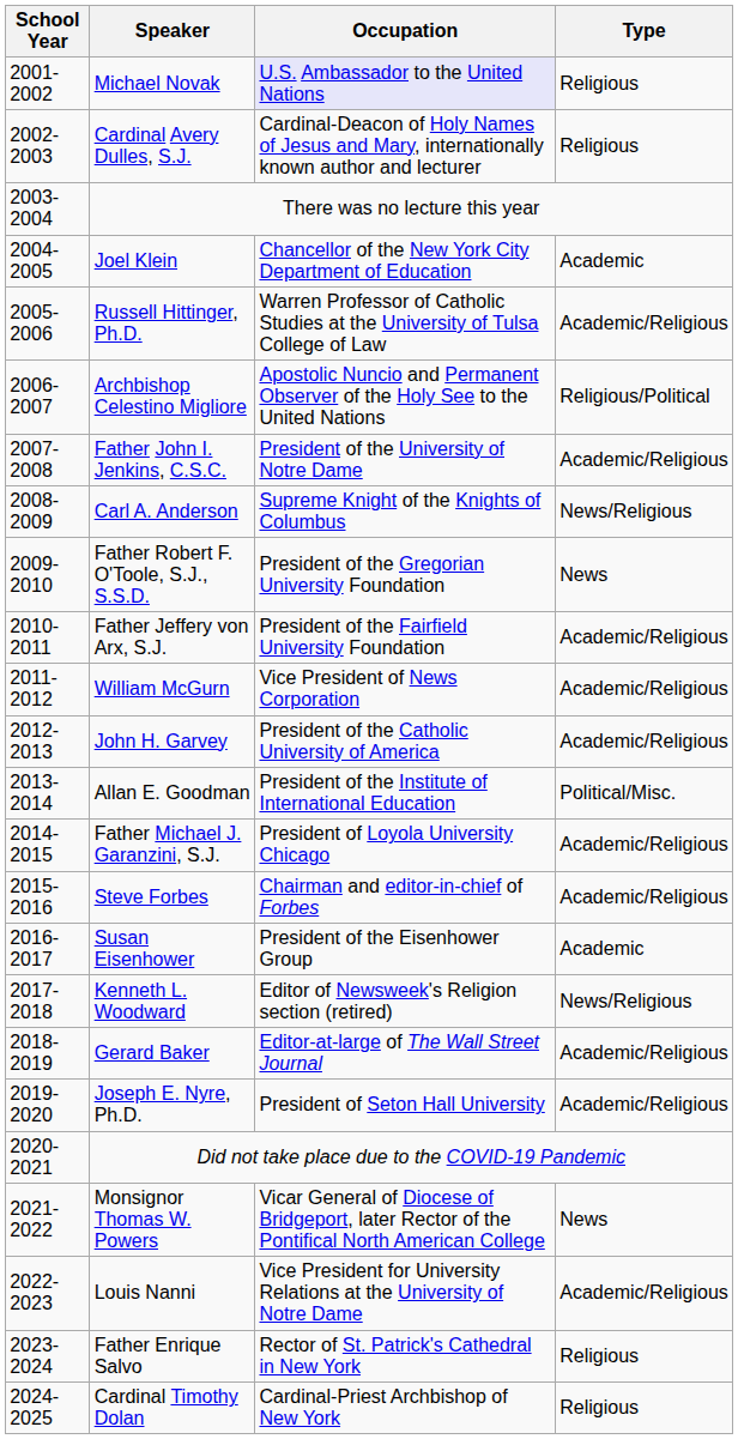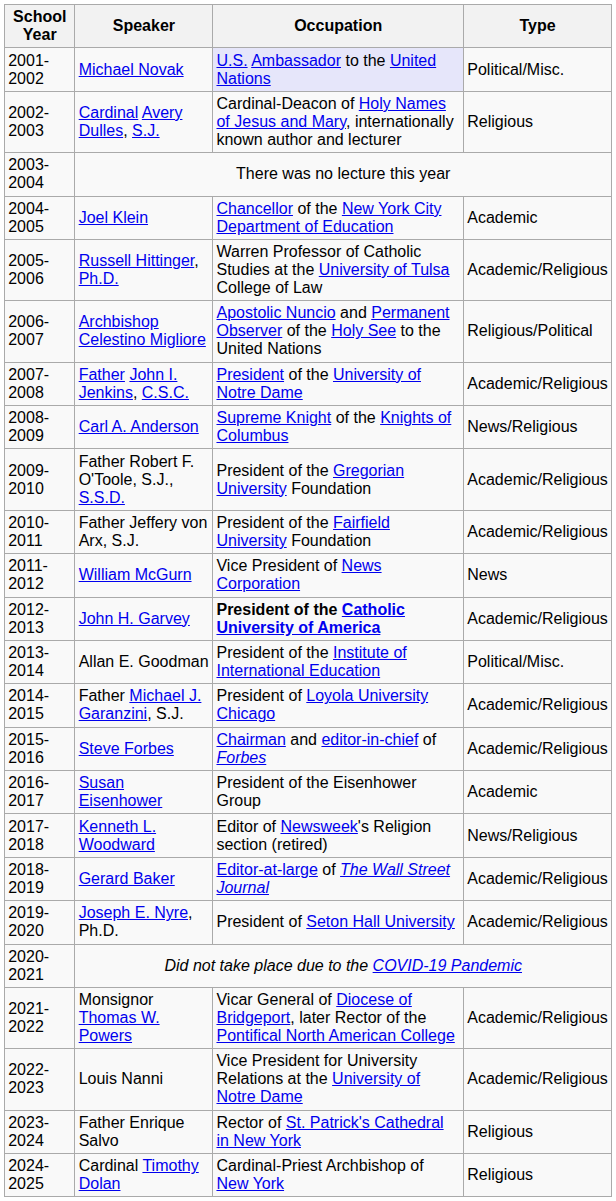Michael Novak | Type: Religious -> Political/Misc.
Father Robert F. O'Toole, S.J., S.S.D. | Type: News -> Academic/Religious
William McGurn | Type: Academic/Religious -> News
John H. Garvey | Occupation: normal -> bold
Monsignor Thomas W. Powers | Type: News -> Academic/Religious
